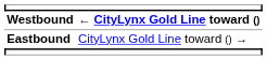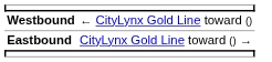row 1 | column 2: bold -> normal
